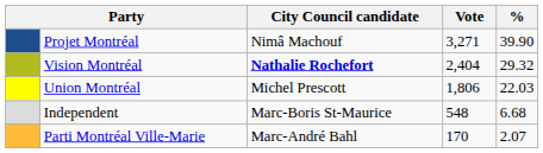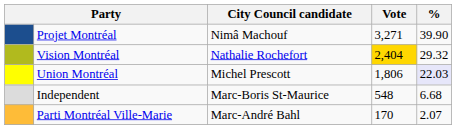Vision Montréal | City Council candidate: bold -> normal
Vision Montréal | Vote: no background -> gold background
Union Montréal | %: no background -> lavender background
